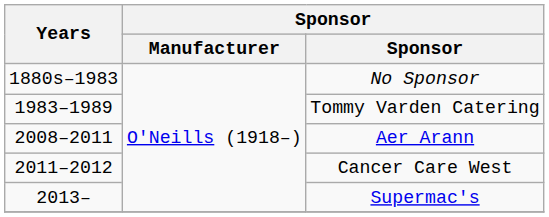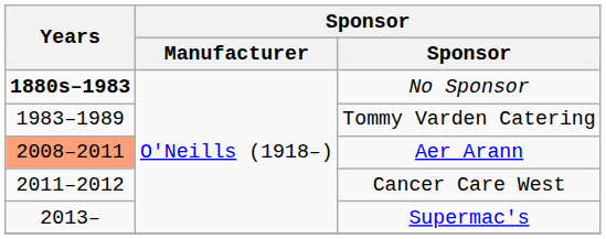No Sponsor | Years: normal -> bold
Aer Arann | Years: no background -> lightsalmon background
